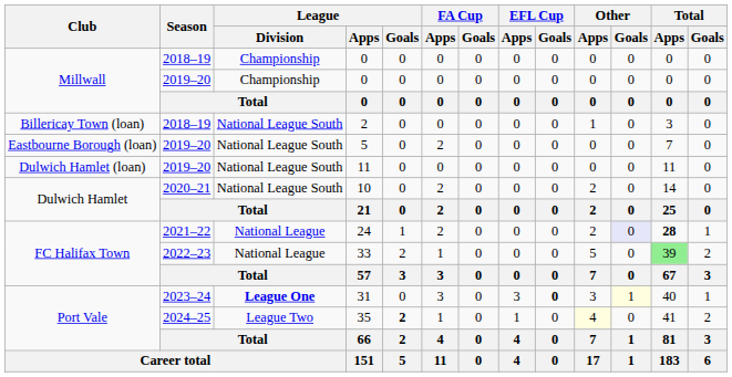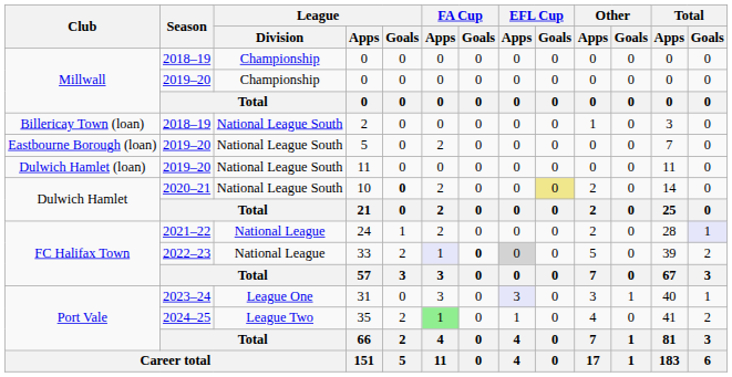10 | League / Goals: normal -> bold
10 | EFL Cup / Goals: no background -> khaki background
24 | Other / Goals: lavender background -> no background
24 | Total / Apps: bold -> normal
24 | Total / Goals: no background -> lavender background
33 | FA Cup / Apps: no background -> lavender background
33 | FA Cup / Goals: normal -> bold
33 | EFL Cup / Apps: no background -> lightgrey background
33 | Total / Apps: lightgreen background -> no background
31 | League / Division: bold -> normal
31 | EFL Cup / Apps: no background -> lavender background
31 | EFL Cup / Goals: bold -> normal
31 | Other / Goals: lightyellow background -> no background
35 | League / Goals: bold -> normal
35 | FA Cup / Apps: no background -> lightgreen background
35 | Other / Apps: lightyellow background -> no background
